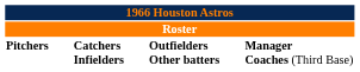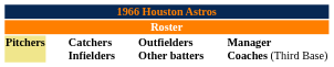Pitchers | column 1: no background -> khaki background
